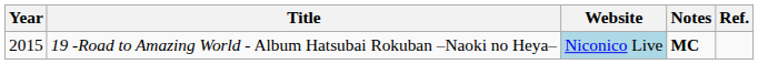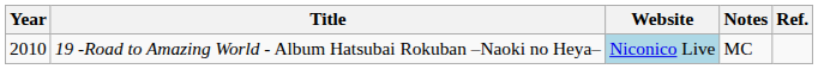row 2 | Year: 2015 -> 2010
row 2 | Notes: bold -> normal
